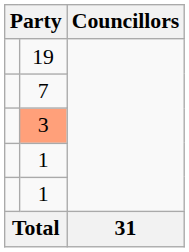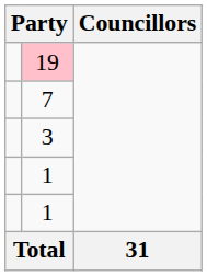19 | column 2: no background -> pink background
3 | column 2: lightsalmon background -> no background
